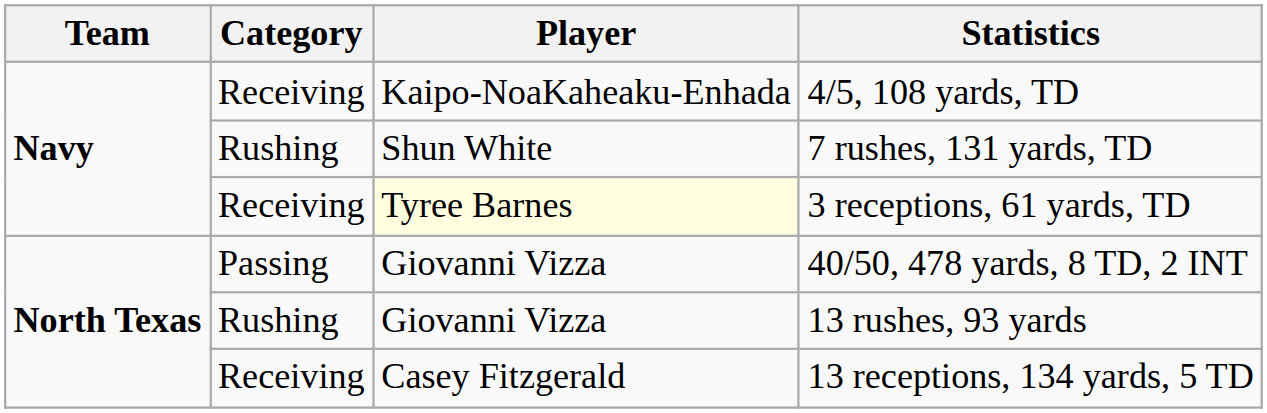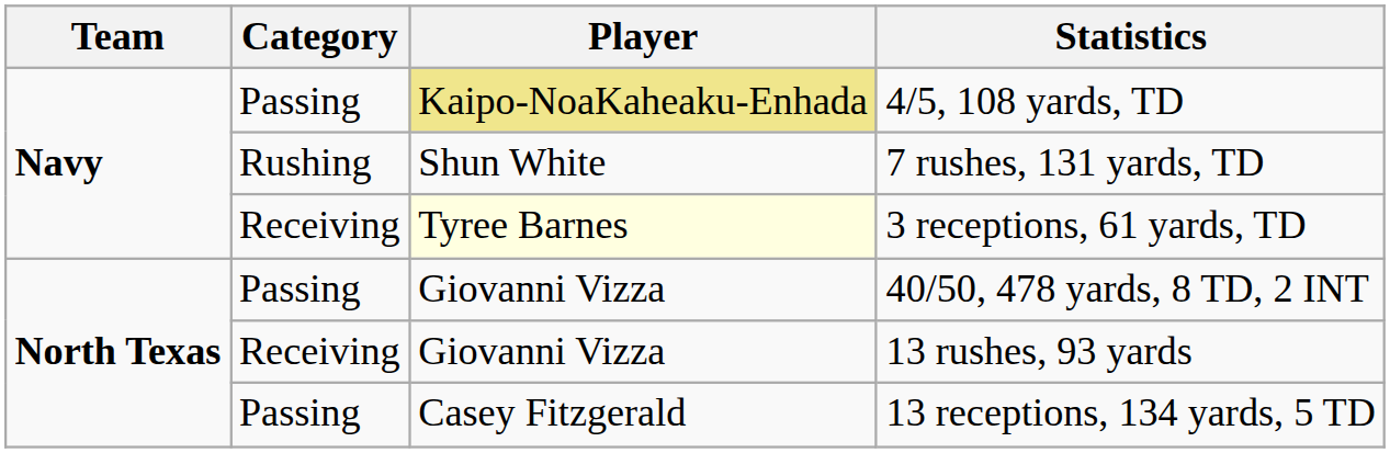4/5, 108 yards, TD | Category: Receiving -> Passing
4/5, 108 yards, TD | Player: no background -> khaki background
13 rushes, 93 yards | Category: Rushing -> Receiving
13 receptions, 134 yards, 5 TD | Category: Receiving -> Passing
